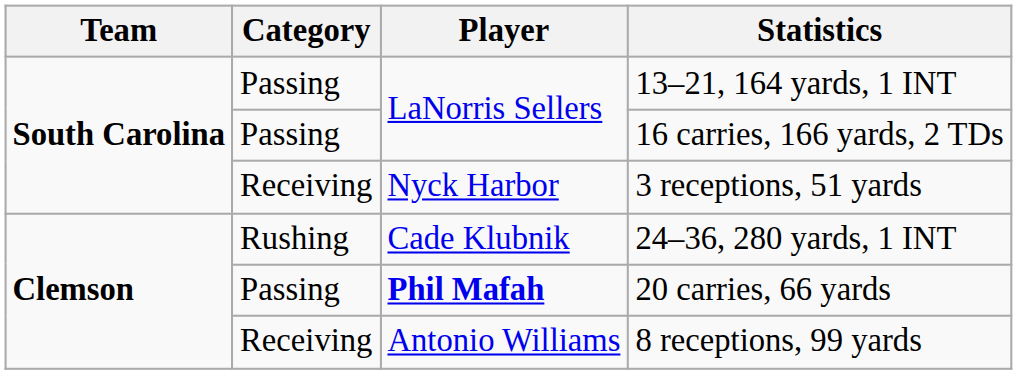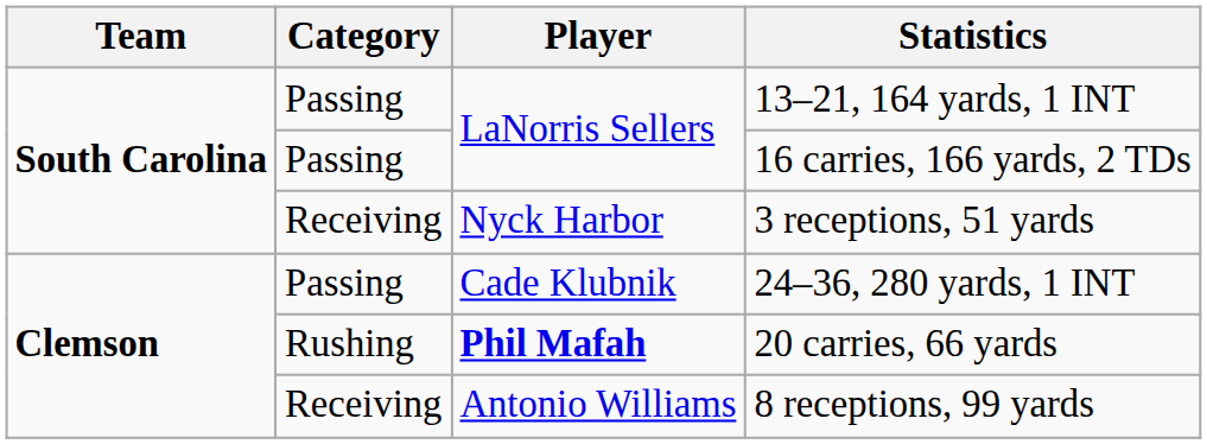24–36, 280 yards, 1 INT | Category: Rushing -> Passing
20 carries, 66 yards | Category: Passing -> Rushing
